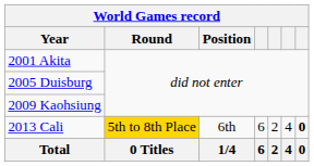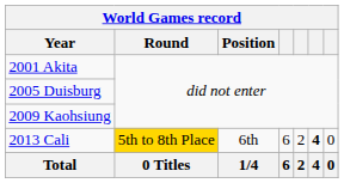2013 Cali | column 6: normal -> bold
2013 Cali | column 7: bold -> normal
